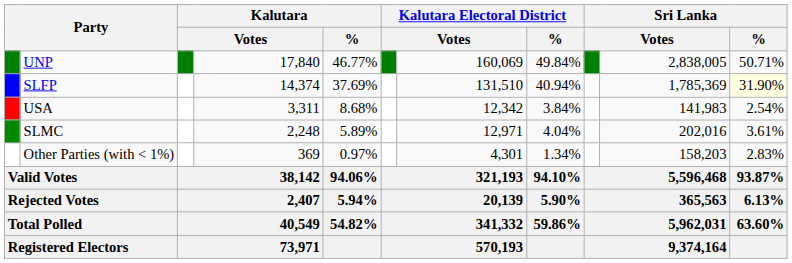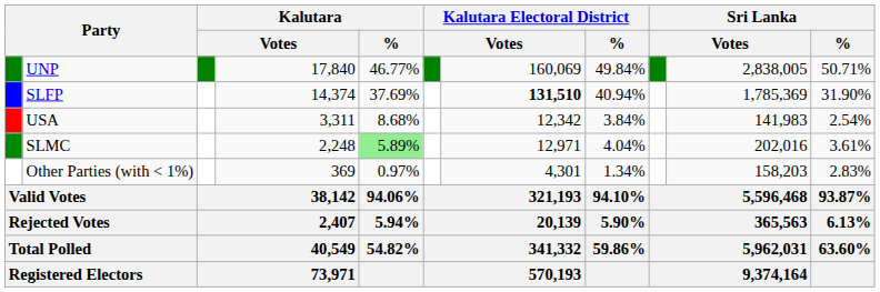SLFP | column 7: normal -> bold
SLFP | Sri Lanka / %: lightyellow background -> no background
SLMC | Kalutara / %: no background -> lightgreen background
